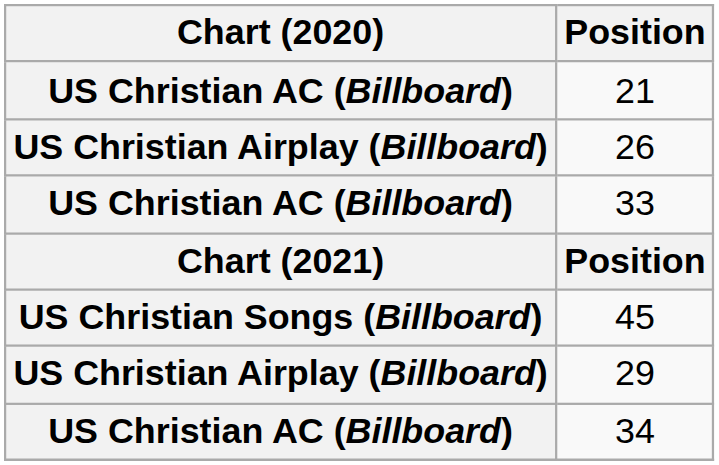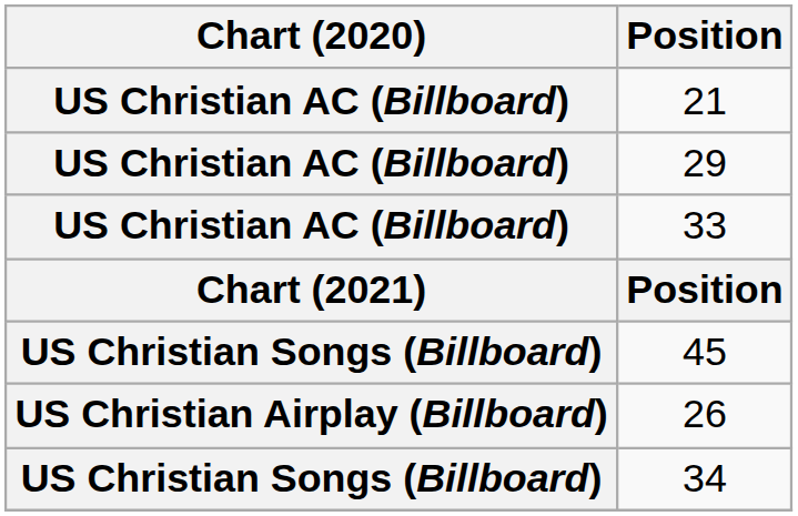row 3 | Chart (2020): US Christian Airplay (Billboard) -> US Christian AC (Billboard)
row 3 | Position: 26 -> 29
row 7 | Position: 29 -> 26
row 8 | Chart (2020): US Christian AC (Billboard) -> US Christian Songs (Billboard)
